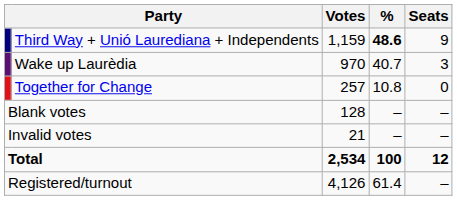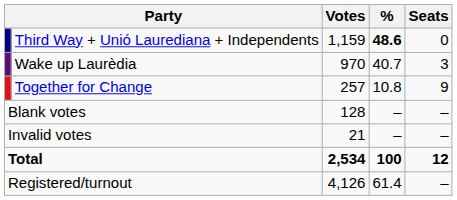Third Way + Unió Laurediana + Independents | Seats: 9 -> 0
Together for Change | Seats: 0 -> 9
